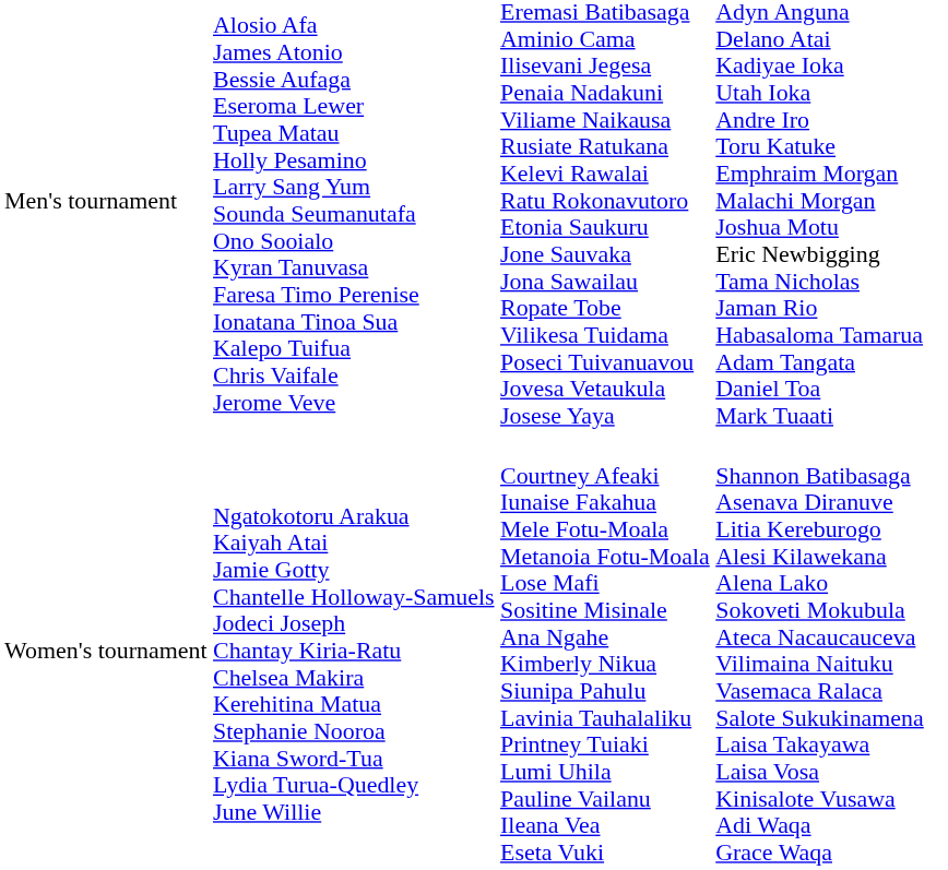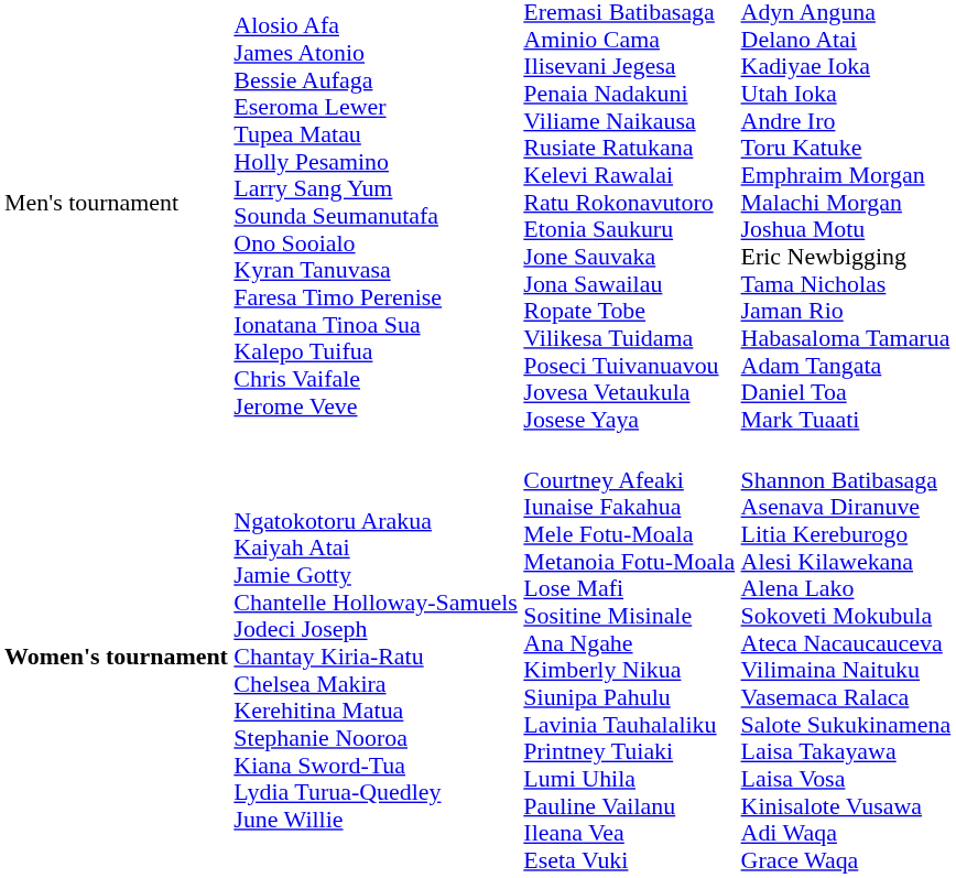Women's tournament | column 1: normal -> bold
